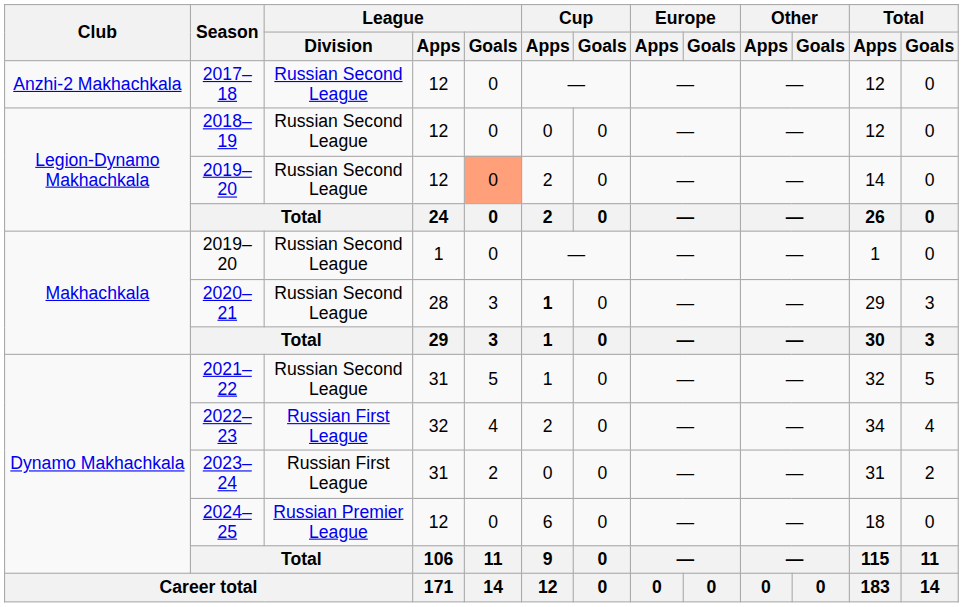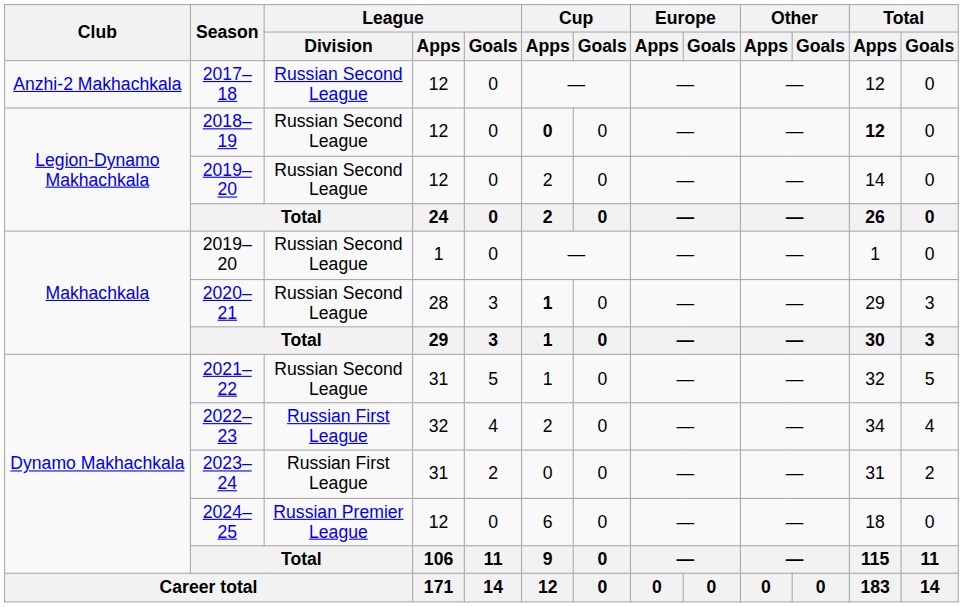2018–19 | Cup / Apps: normal -> bold
2018–19 | Total / Apps: normal -> bold
2019–20 / 12 | League / Goals: lightsalmon background -> no background
